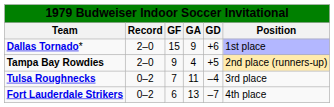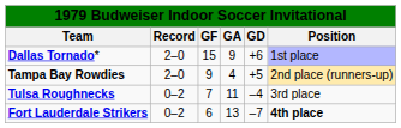Fort Lauderdale Strikers | Position: normal -> bold
